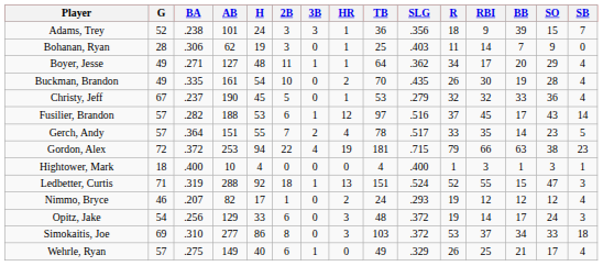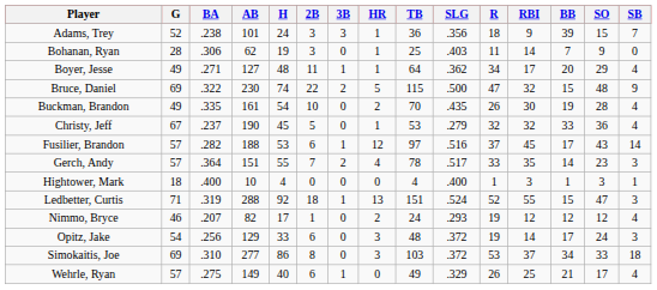+ row: Bruce, Daniel | 69 | .322 | 230 | 74 | 22 | 2 | 5 | 115 | .500 | 47 | 32 | 15 | 48 | 9
Gerch, Andy | SB: 5 -> 3
- row: Gordon, Alex | 72 | .372 | 253 | 94 | 22 | 4 | 19 | 181 | .715 | 79 | 66 | 63 | 38 | 23
